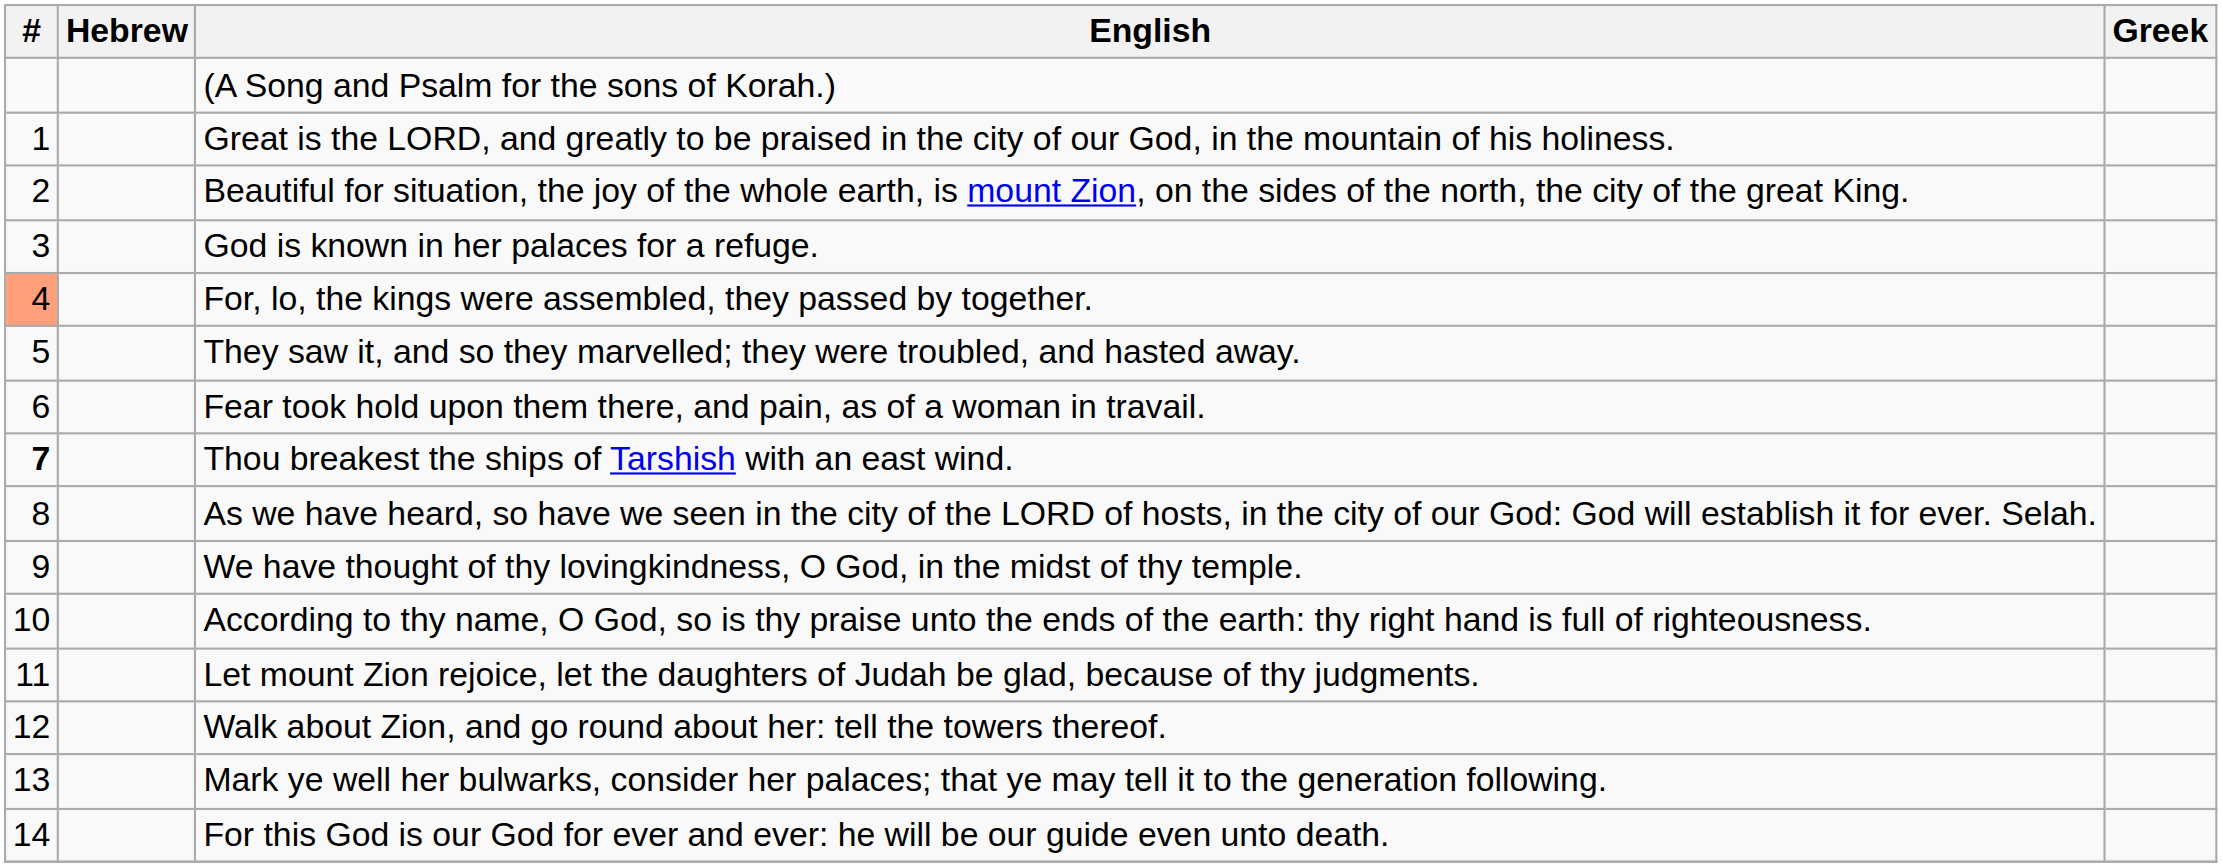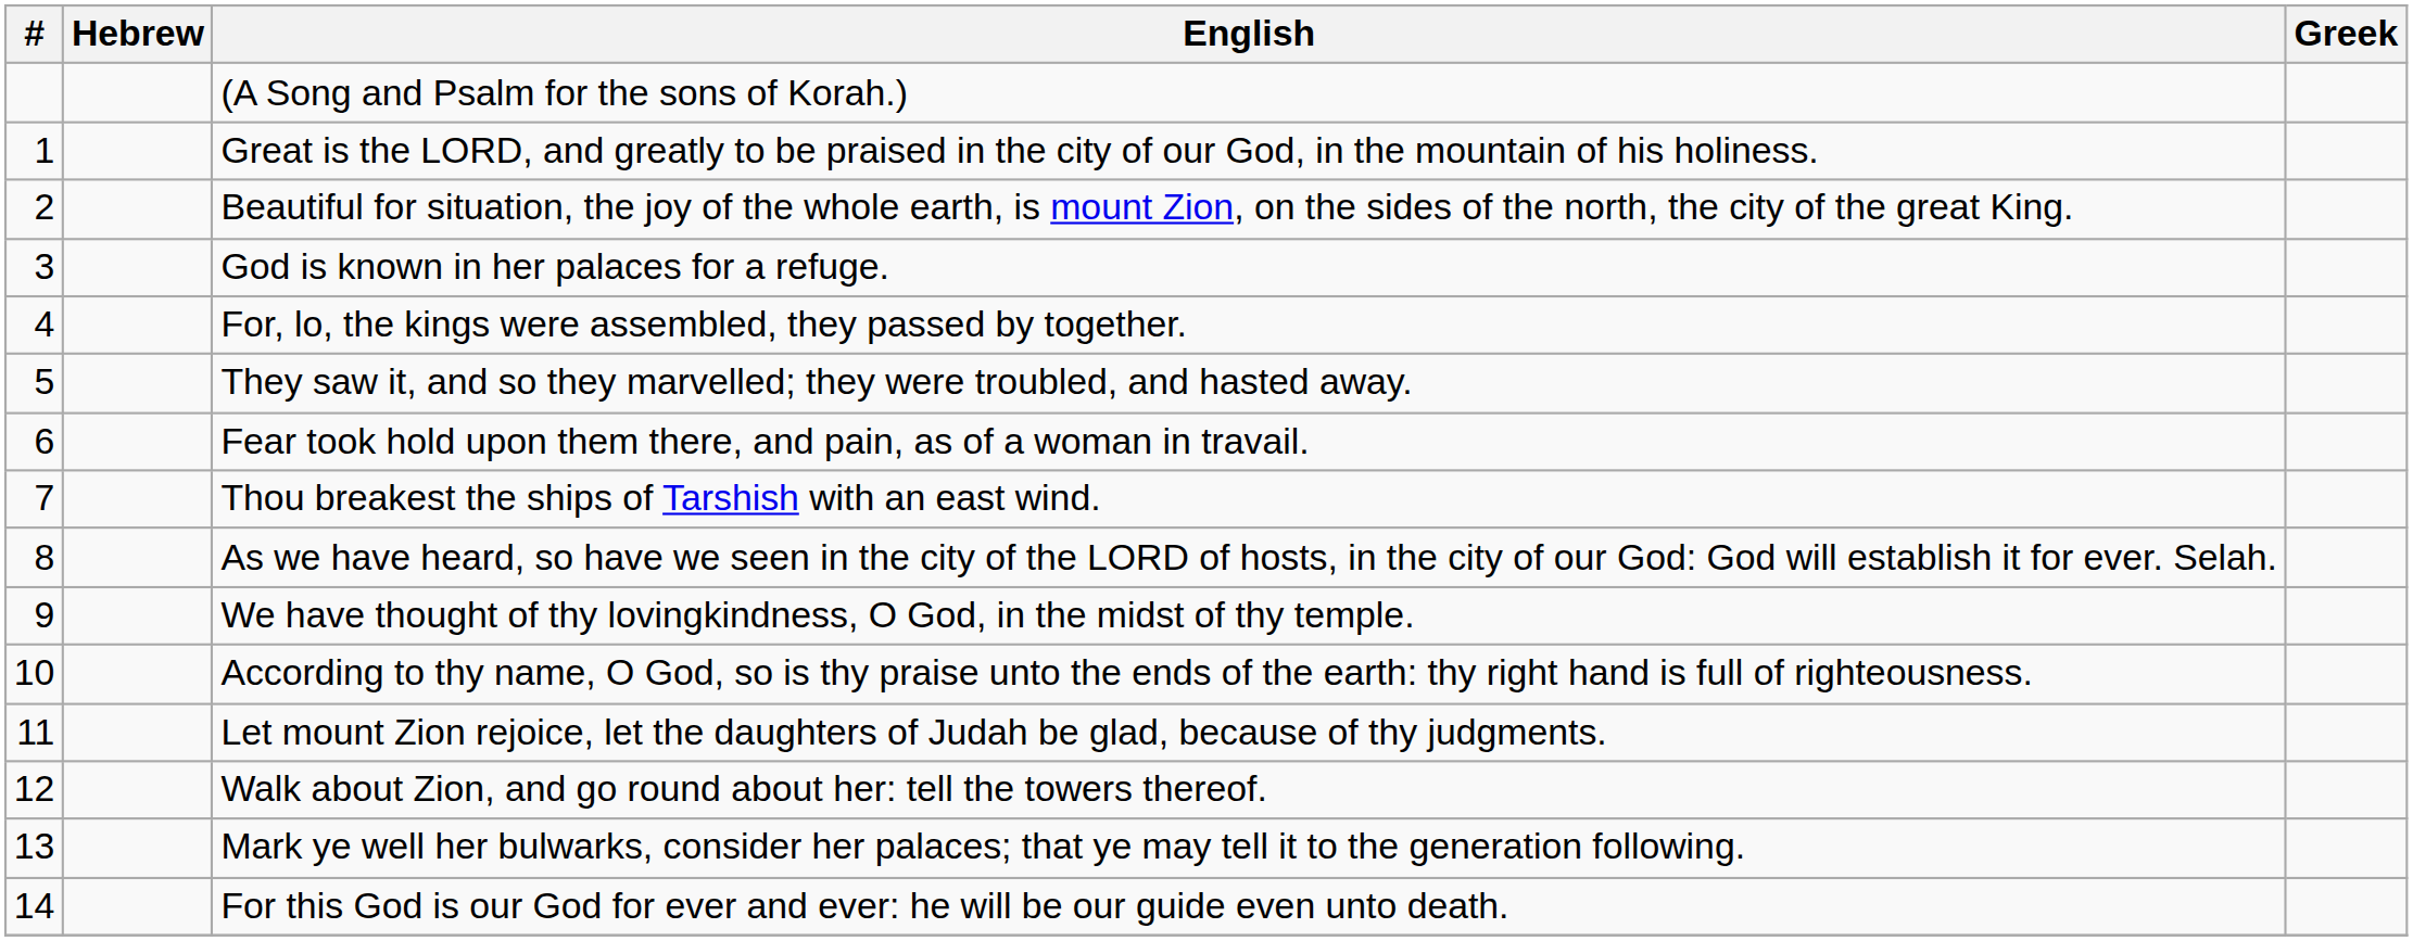For, lo, the kings were assembled, they passed by together. | #: lightsalmon background -> no background
Thou breakest the ships of Tarshish with an east wind. | #: bold -> normal
